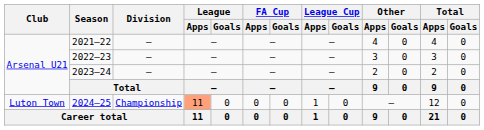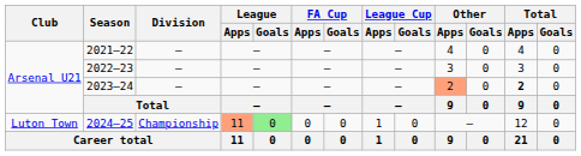2023–24 | Other / Apps: no background -> lightsalmon background
2023–24 | Total / Apps: normal -> bold
2024–25 | League / Goals: no background -> lightgreen background
